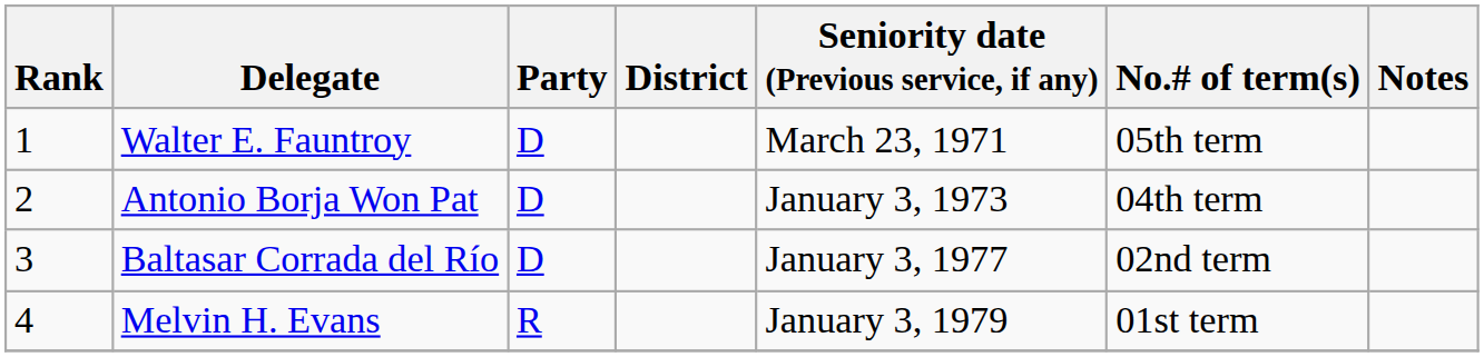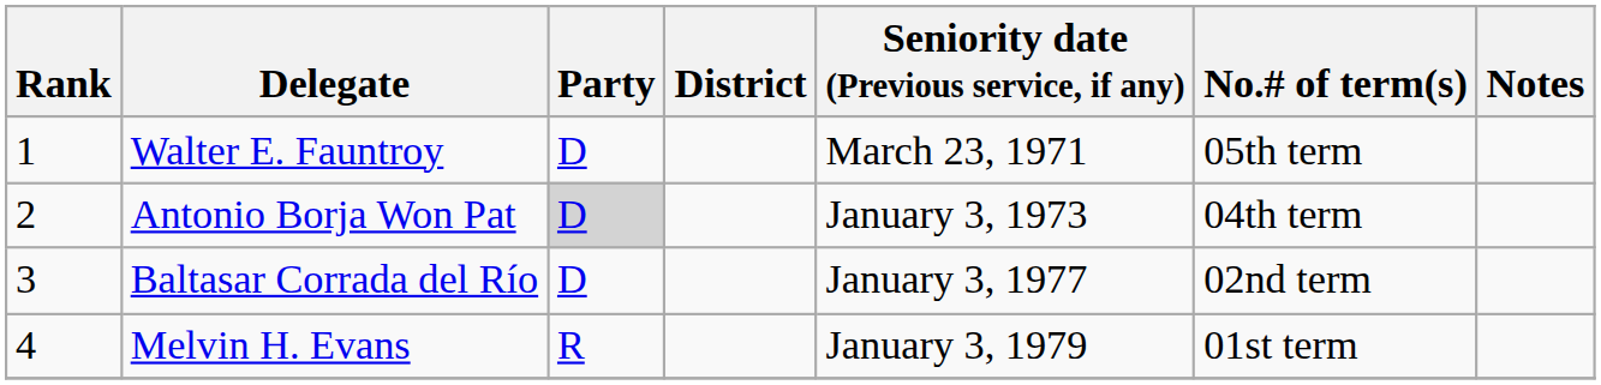Antonio Borja Won Pat | Party: no background -> lightgrey background
